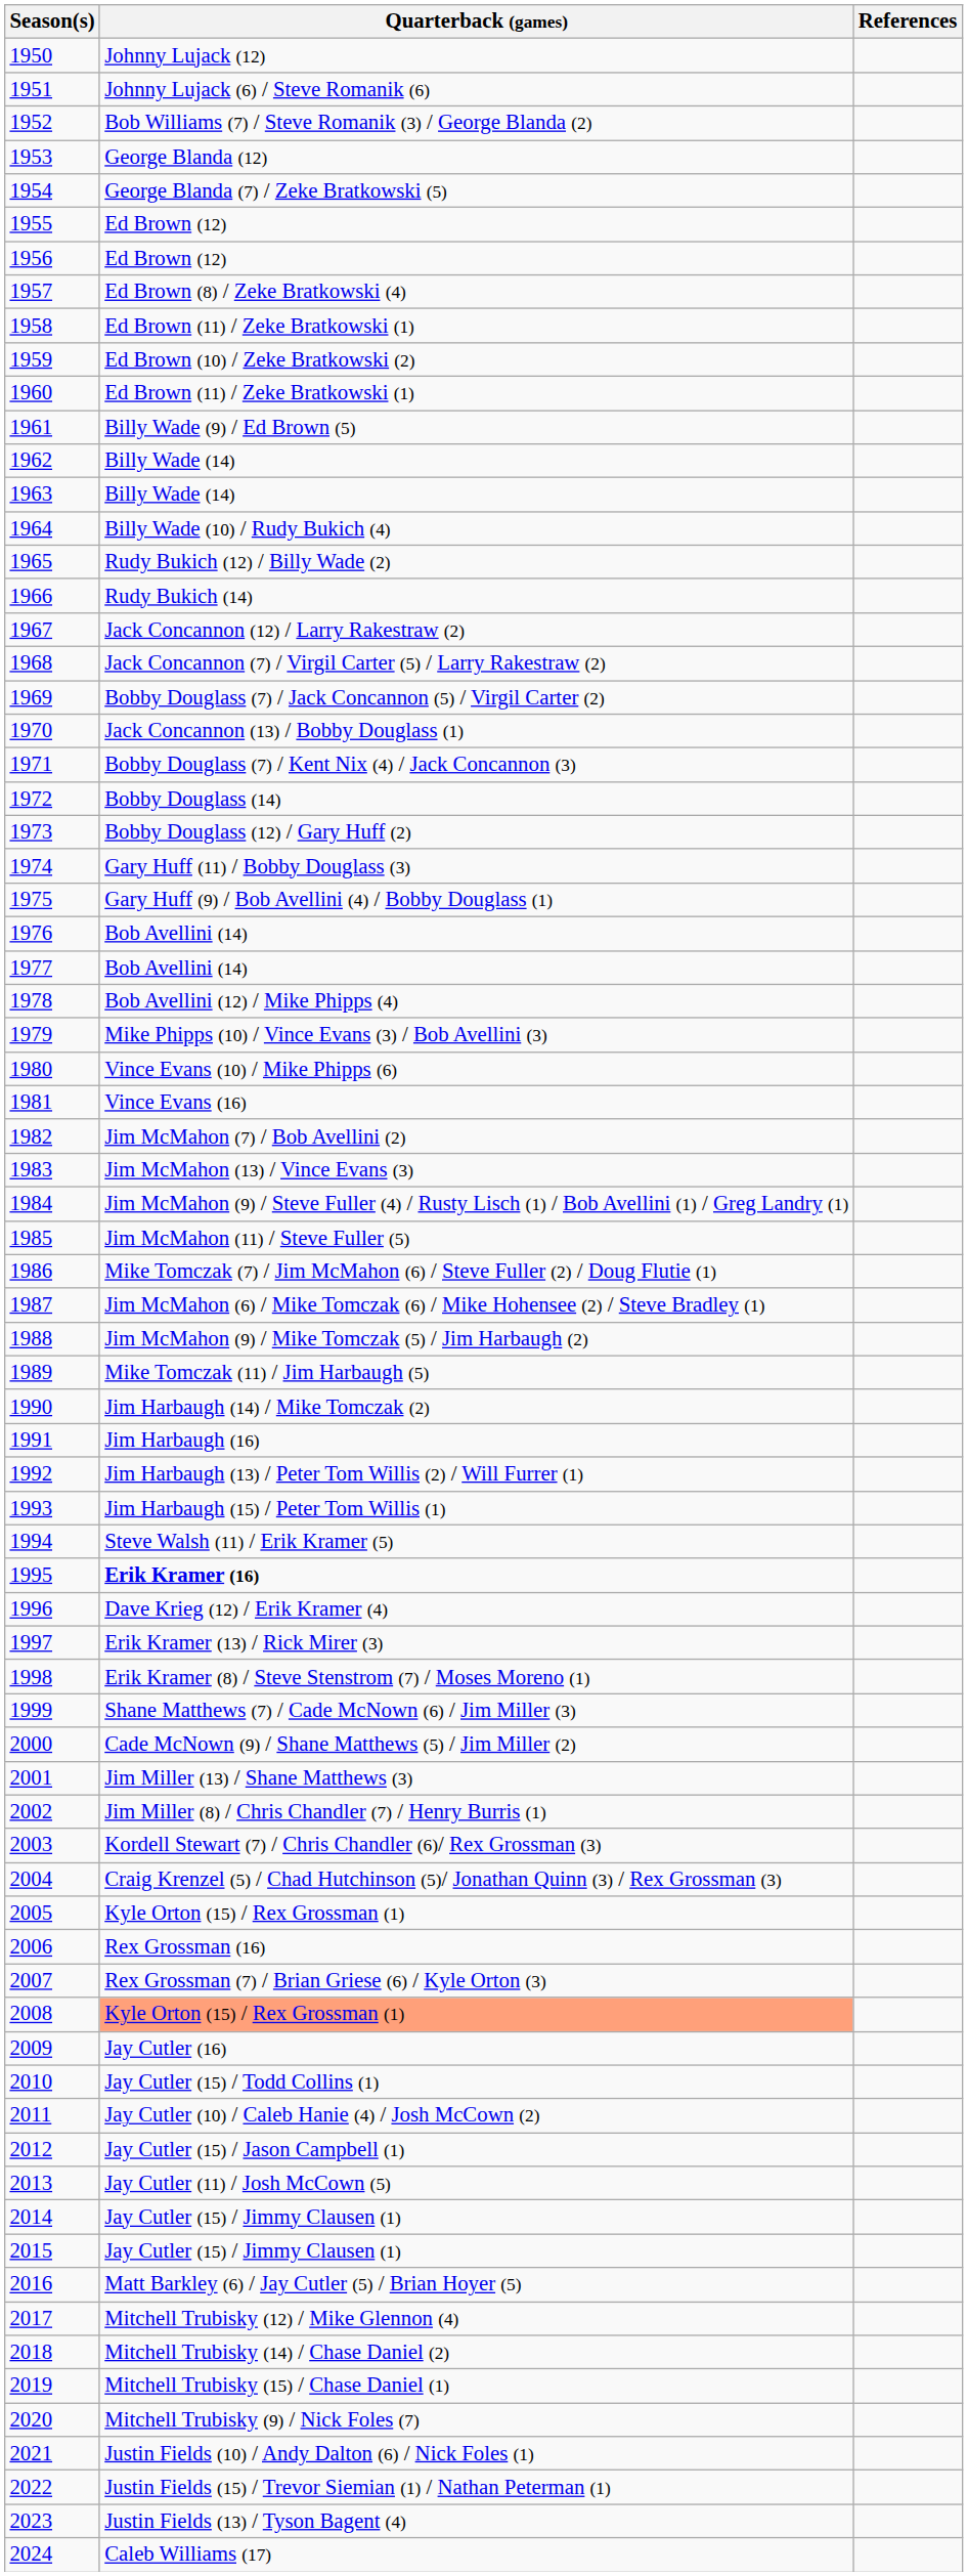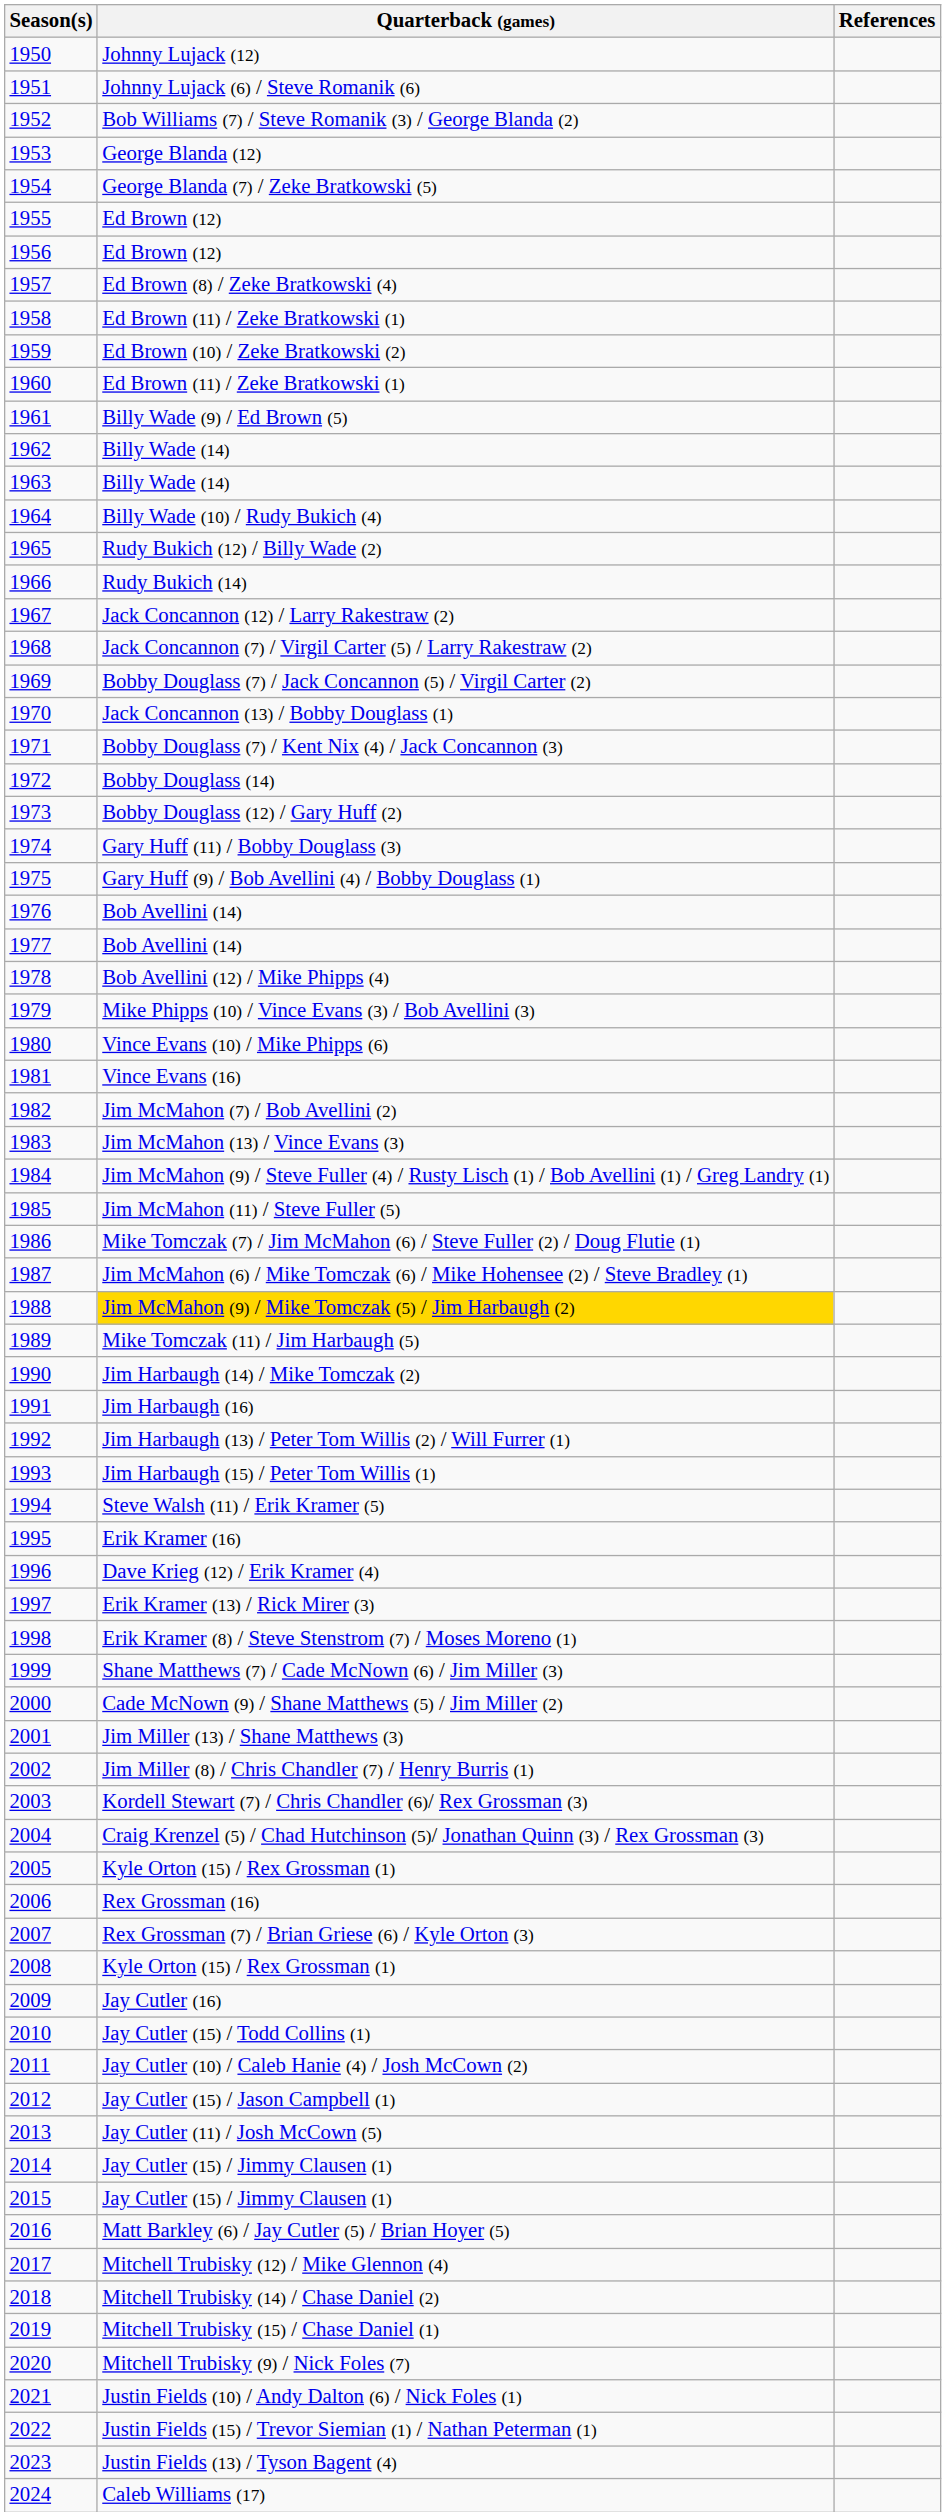Jim McMahon (9) / Mike Tomczak (5) / Jim Harbaugh (2) | Quarterback (games): no background -> gold background
Erik Kramer (16) | Quarterback (games): bold -> normal
2008 / Kyle Orton (15) / Rex Grossman (1) | Quarterback (games): lightsalmon background -> no background
